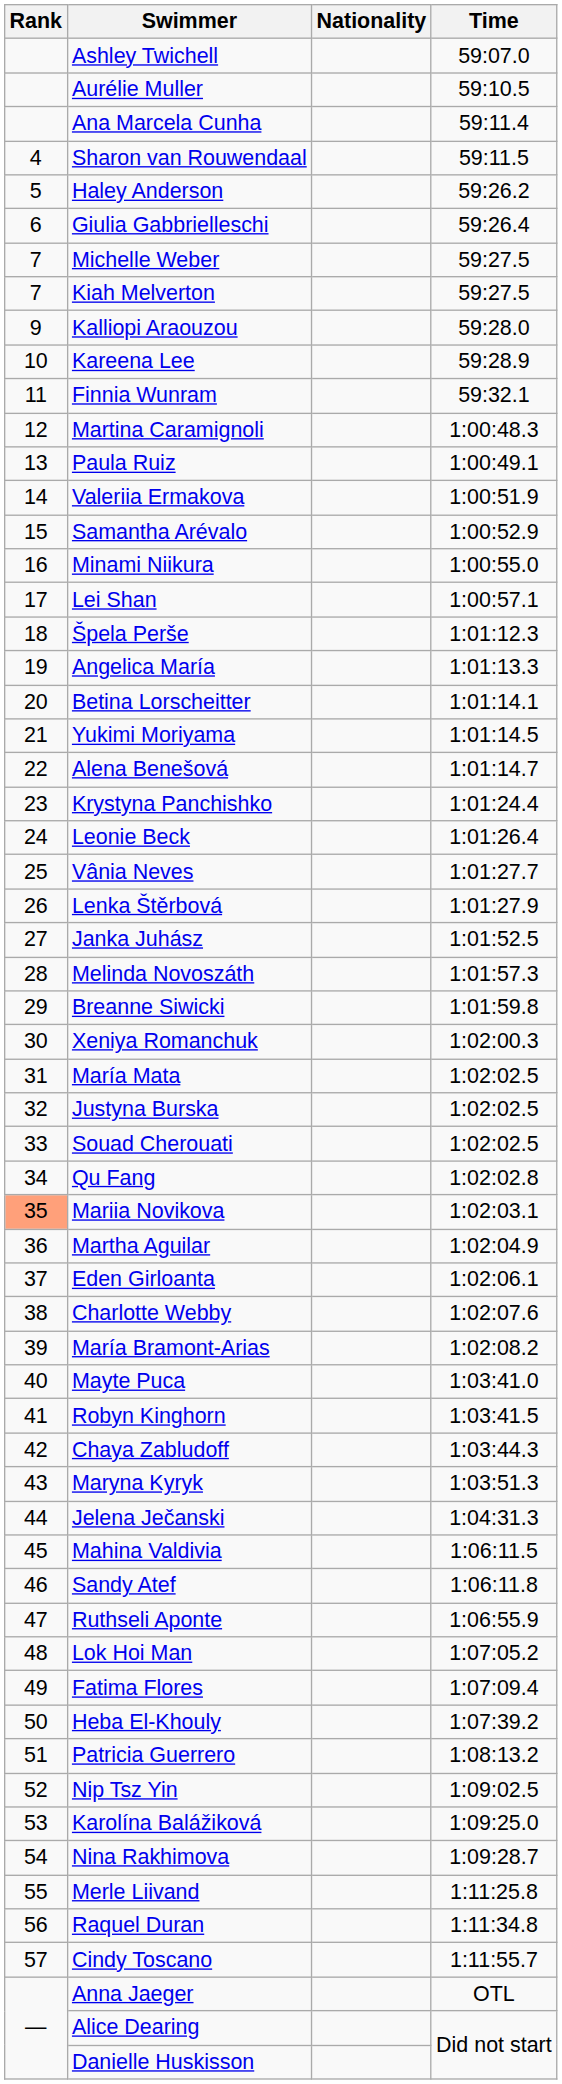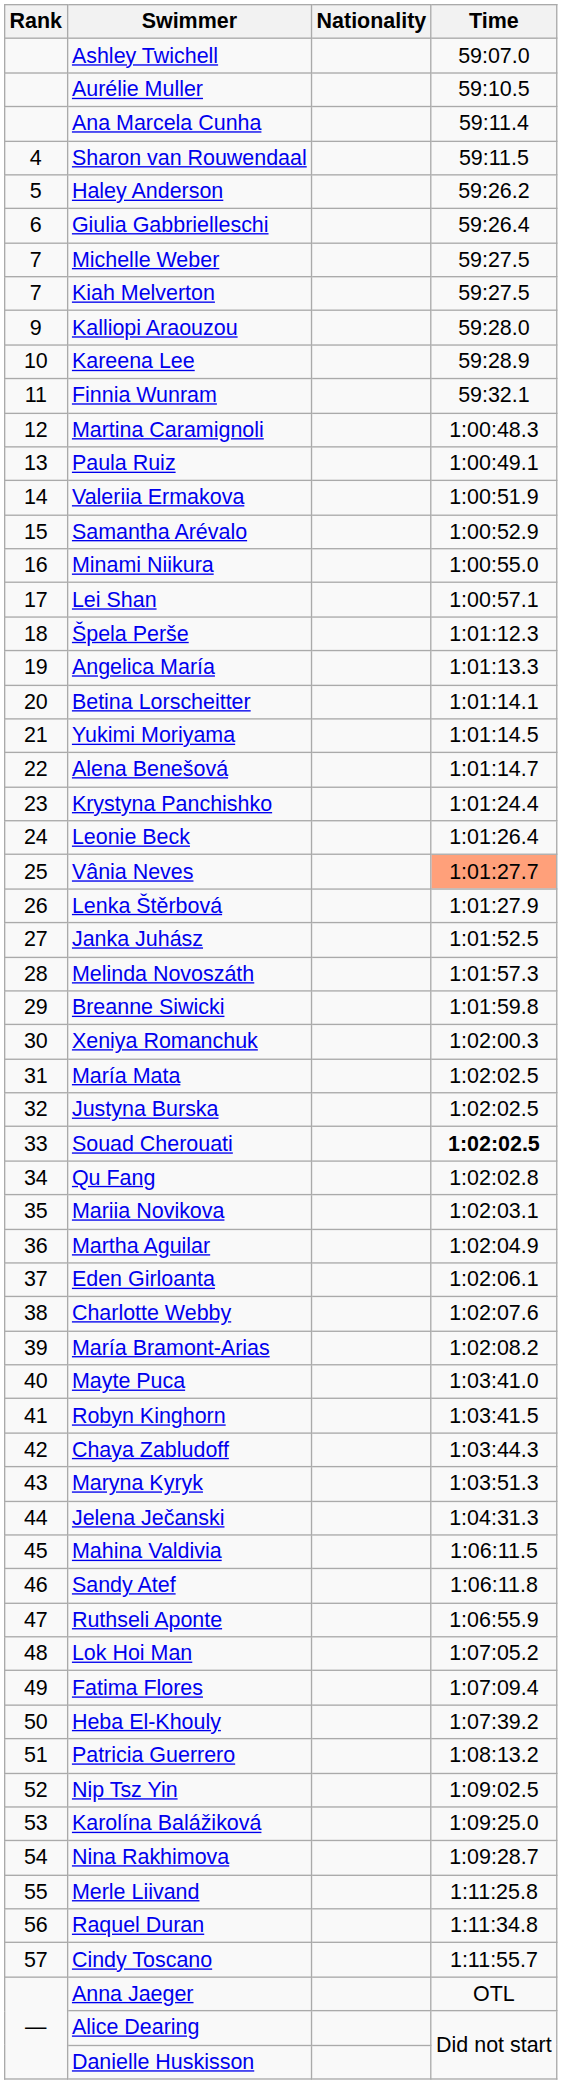Vânia Neves | Time: no background -> lightsalmon background
Souad Cherouati | Time: normal -> bold
Mariia Novikova | Rank: lightsalmon background -> no background
